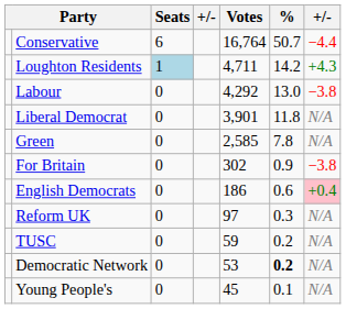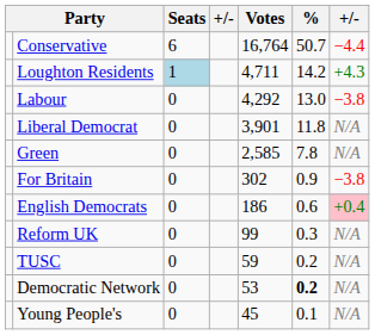Reform UK | Votes: 97 -> 99
